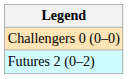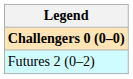row 2 | column 1: normal -> bold
